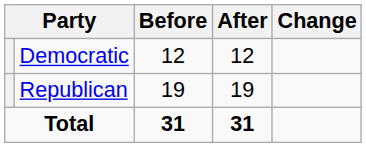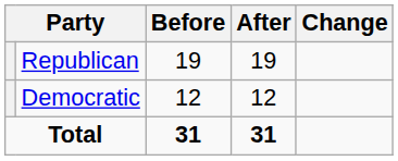rows swapped: Republican <-> Democratic
